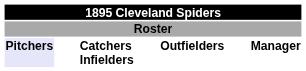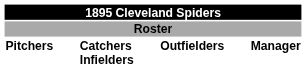Pitchers | column 1: lavender background -> no background
